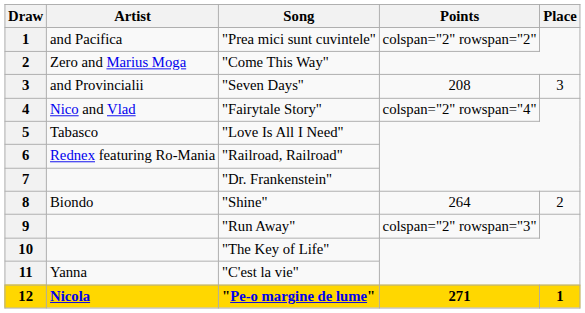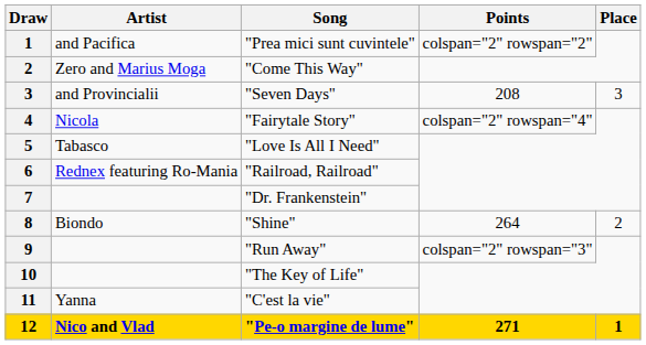"Fairytale Story" | Artist: Nico and Vlad -> Nicola
"Pe-o margine de lume" | Artist: Nicola -> Nico and Vlad
